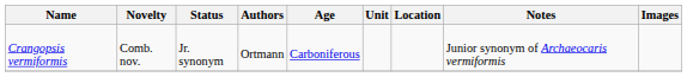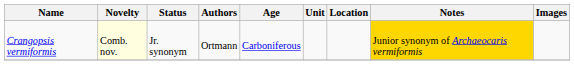Crangopsis vermiformis | Novelty: no background -> lightyellow background
Crangopsis vermiformis | Notes: no background -> gold background
